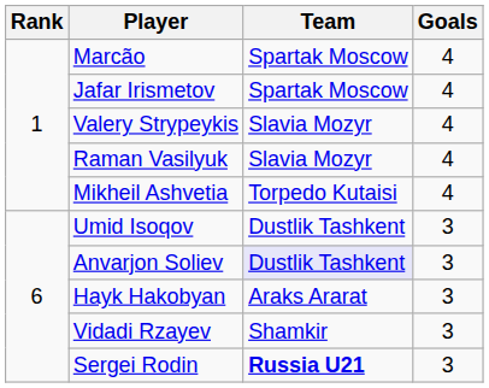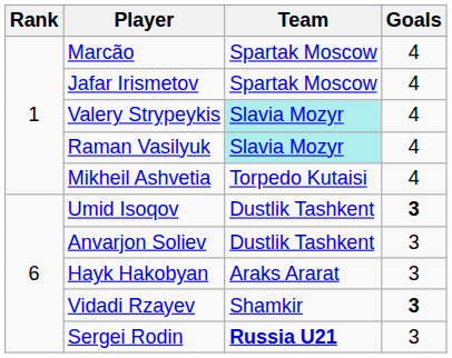Valery Strypeykis | Team: no background -> paleturquoise background
Raman Vasilyuk | Team: no background -> paleturquoise background
Umid Isoqov | Goals: normal -> bold
Anvarjon Soliev | Team: lavender background -> no background
Vidadi Rzayev | Goals: normal -> bold
